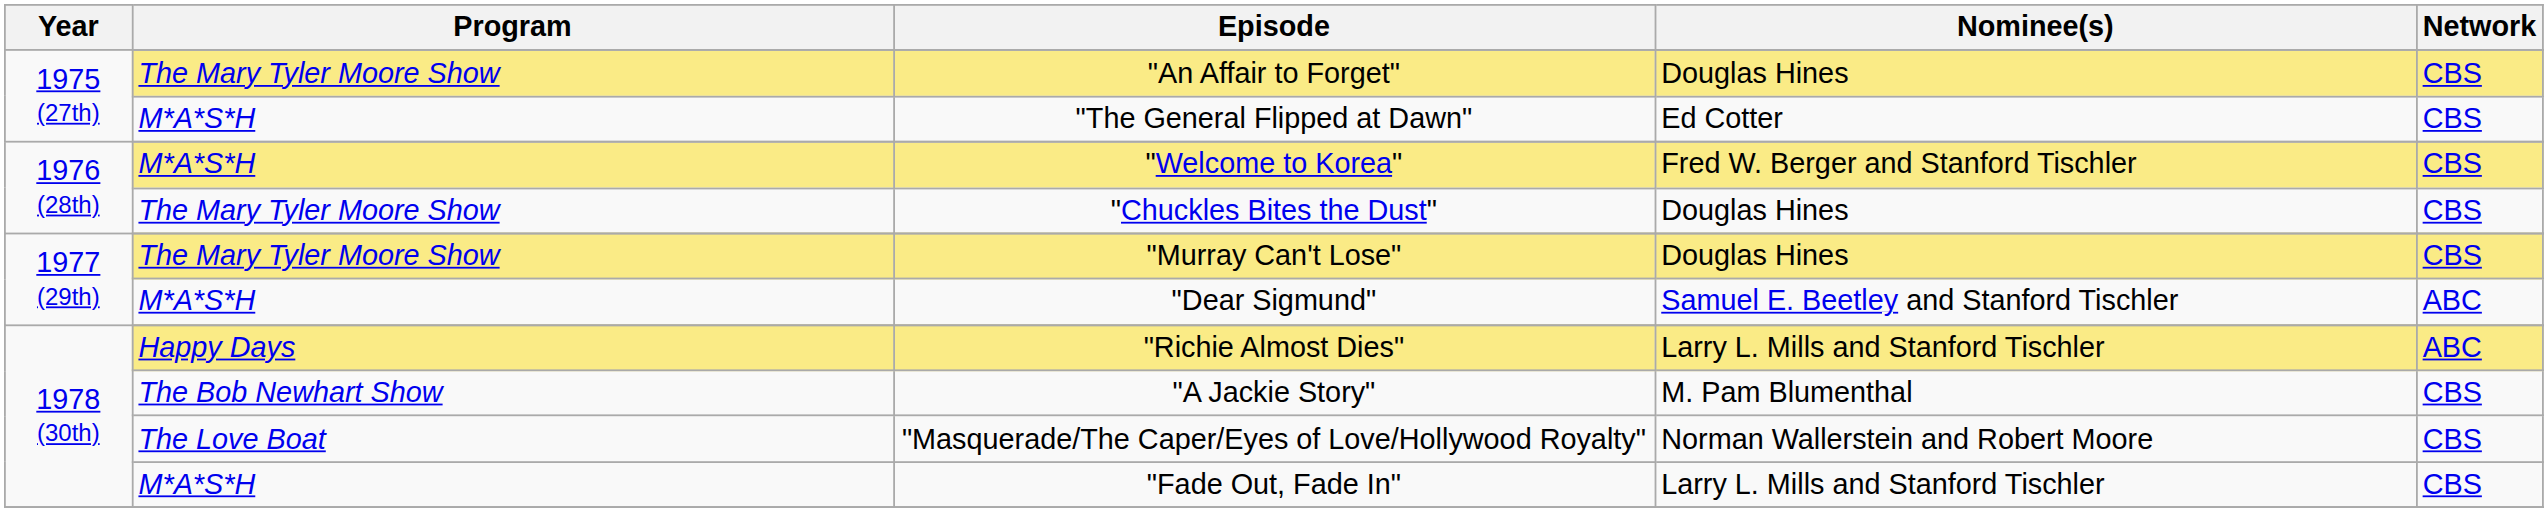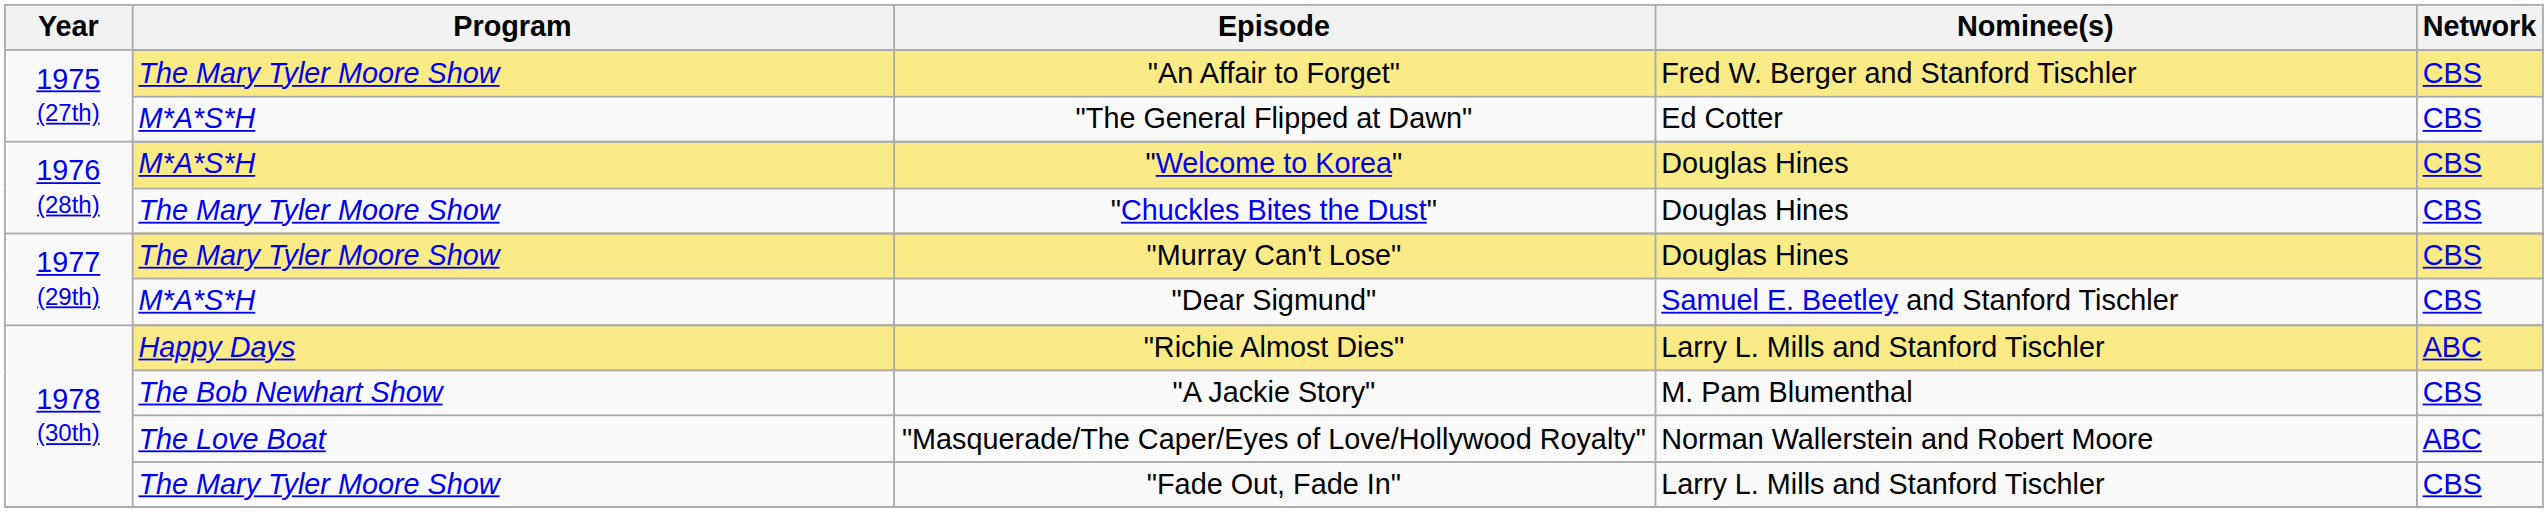"An Affair to Forget" | Nominee(s): Douglas Hines -> Fred W. Berger and Stanford Tischler
"Welcome to Korea" | Nominee(s): Fred W. Berger and Stanford Tischler -> Douglas Hines
"Dear Sigmund" | Network: ABC -> CBS
"Masquerade/The Caper/Eyes of Love/Hollywood Royalty" | Network: CBS -> ABC
"Fade Out, Fade In" | Program: M*A*S*H -> The Mary Tyler Moore Show
